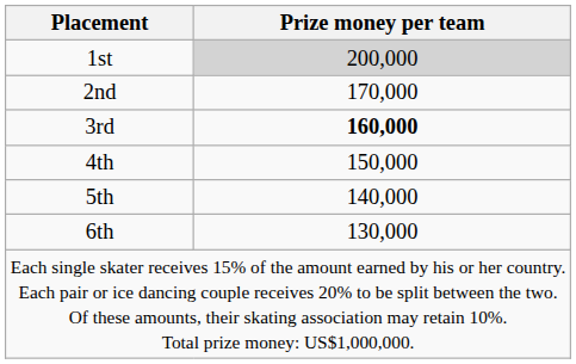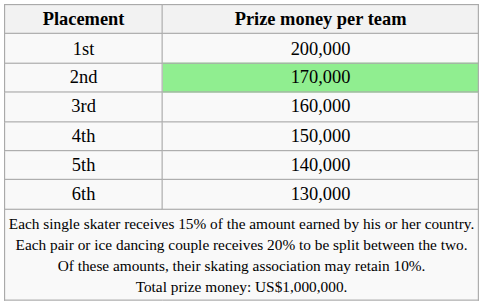1st | Prize money per team: lightgrey background -> no background
2nd | Prize money per team: no background -> lightgreen background
3rd | Prize money per team: bold -> normal
